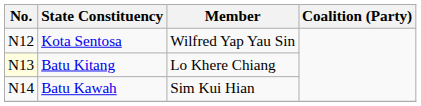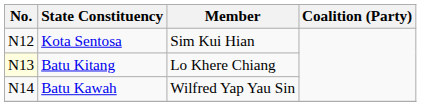Kota Sentosa | Member: Wilfred Yap Yau Sin -> Sim Kui Hian
Batu Kawah | Member: Sim Kui Hian -> Wilfred Yap Yau Sin
